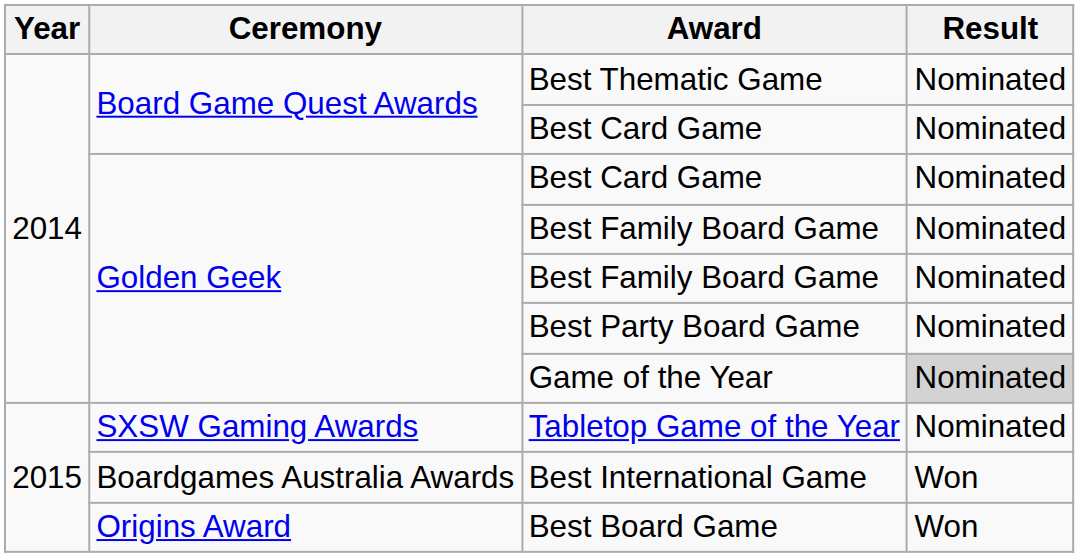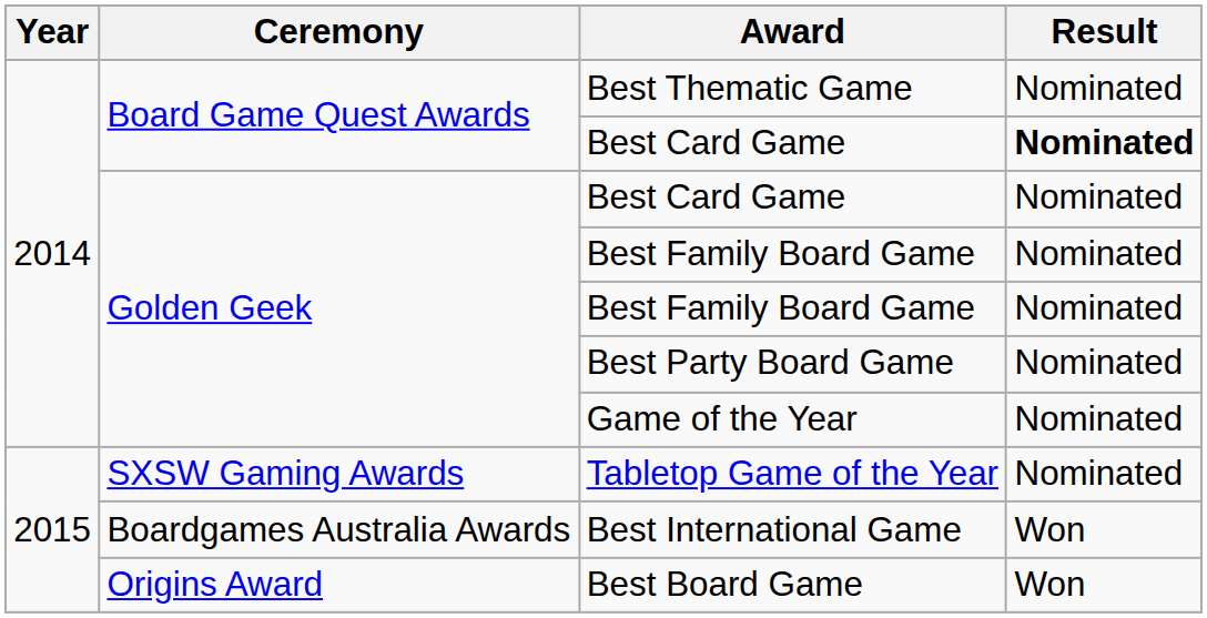Board Game Quest Awards / Best Card Game | Result: normal -> bold
Game of the Year | Result: lightgrey background -> no background
